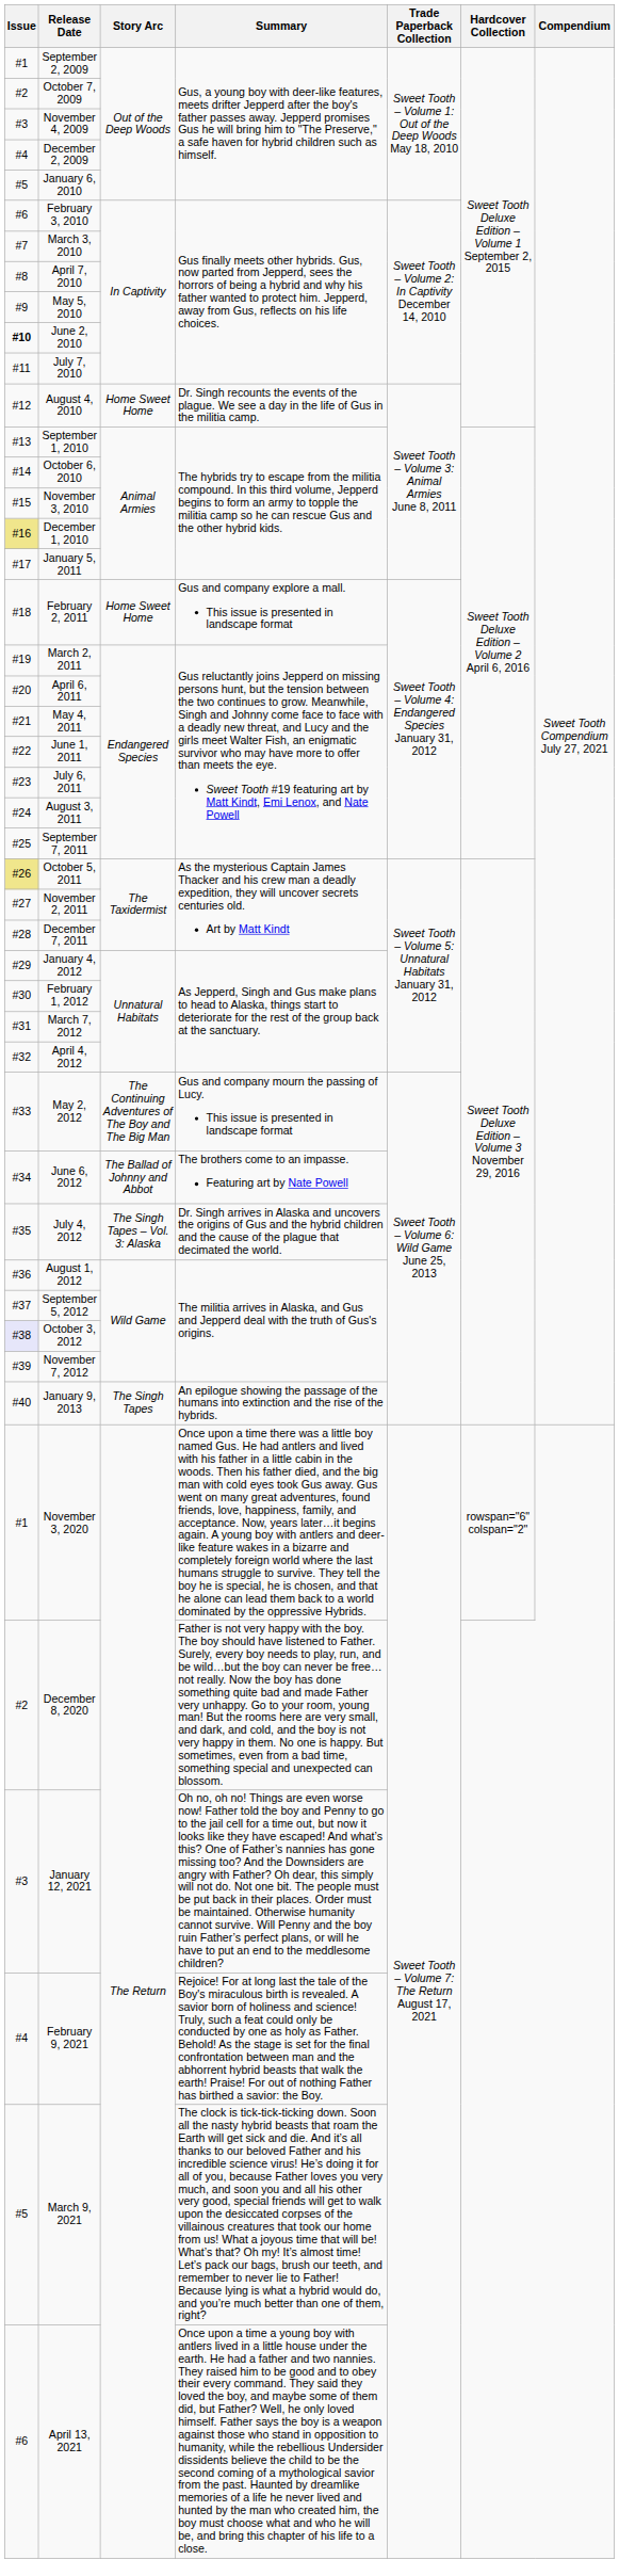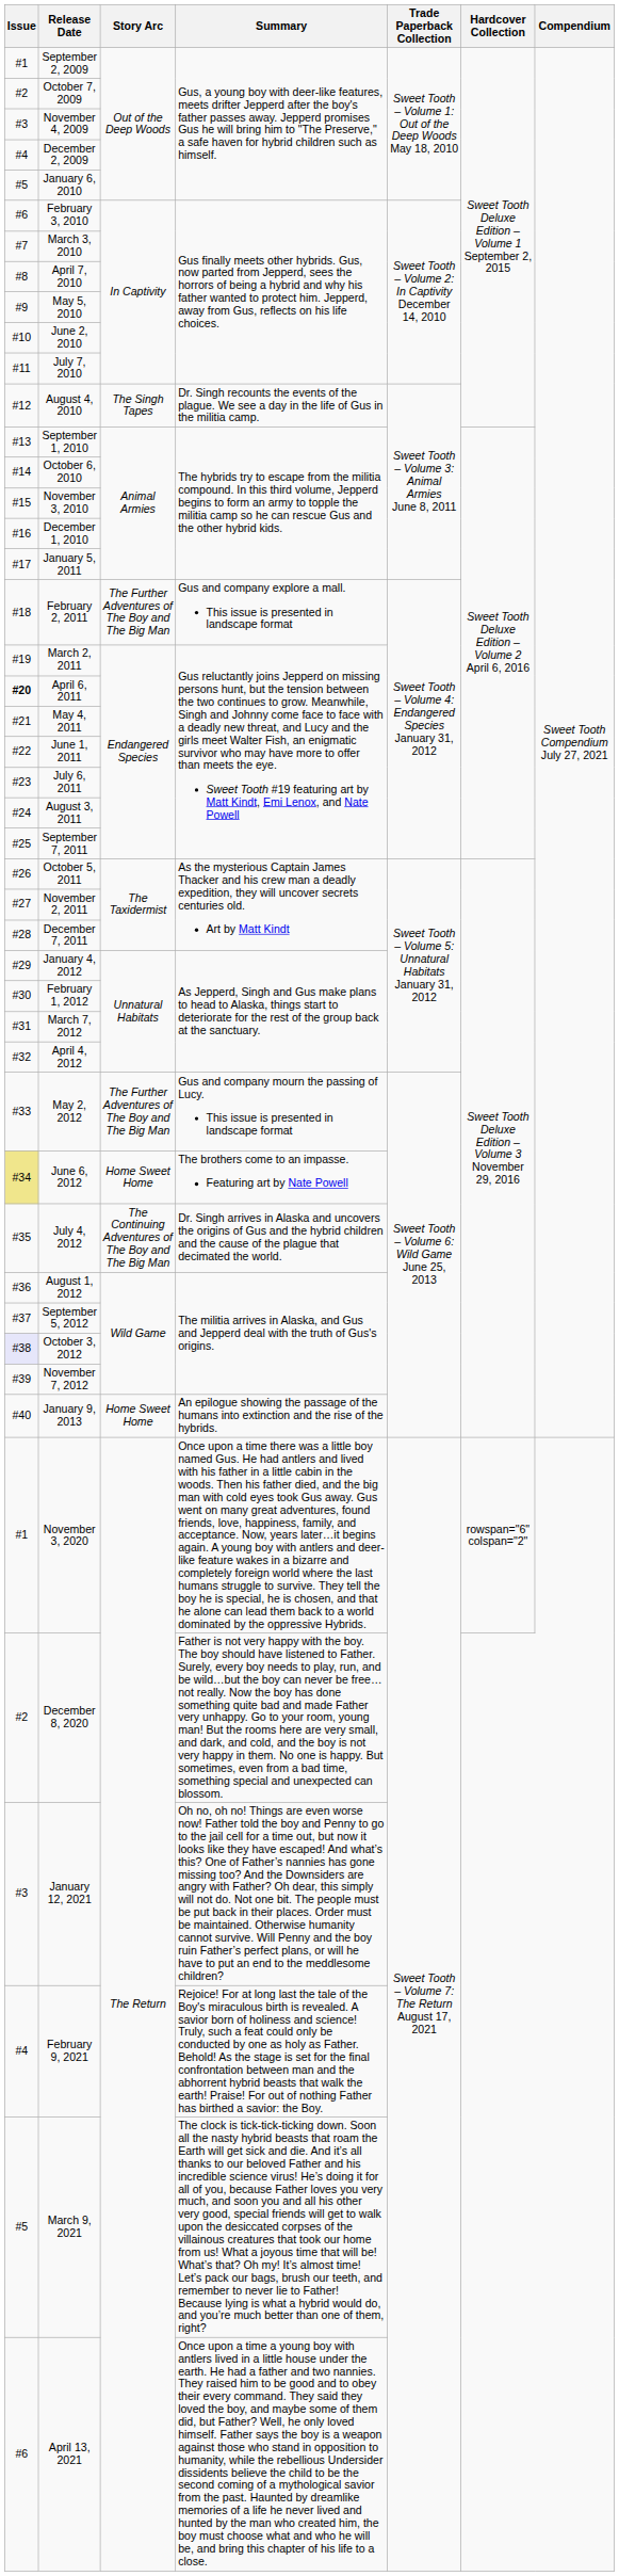June 2, 2010 | Issue: bold -> normal
August 4, 2010 | Story Arc: Home Sweet Home -> The Singh Tapes
December 1, 2010 | Issue: khaki background -> no background
February 2, 2011 | Story Arc: Home Sweet Home -> The Further Adventures of The Boy and The Big Man
April 6, 2011 | Issue: normal -> bold
October 5, 2011 | Issue: khaki background -> no background
May 2, 2012 | Story Arc: The Continuing Adventures of The Boy and The Big Man -> The Further Adventures of The Boy and The Big Man
June 6, 2012 | Issue: no background -> khaki background
June 6, 2012 | Story Arc: The Ballad of Johnny and Abbot -> Home Sweet Home
July 4, 2012 | Story Arc: The Singh Tapes – Vol. 3: Alaska -> The Continuing Adventures of The Boy and The Big Man
January 9, 2013 | Story Arc: The Singh Tapes -> Home Sweet Home
